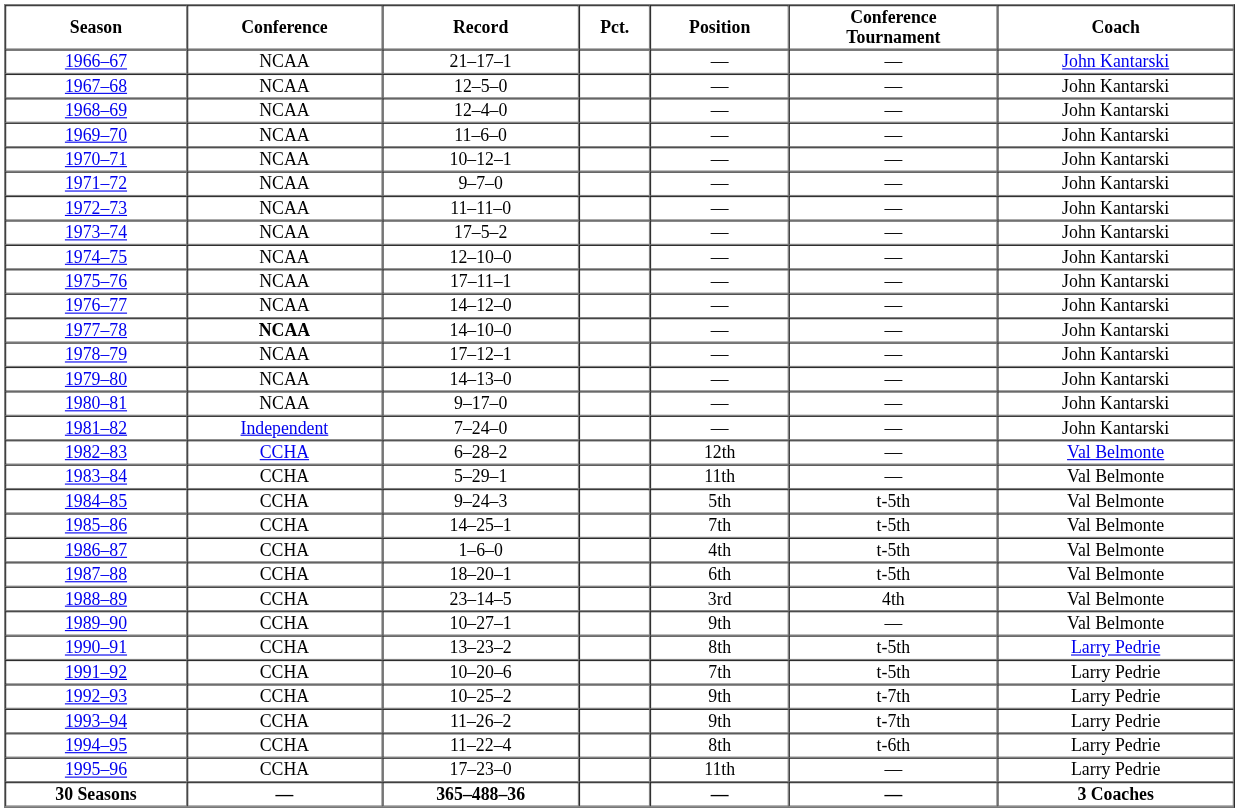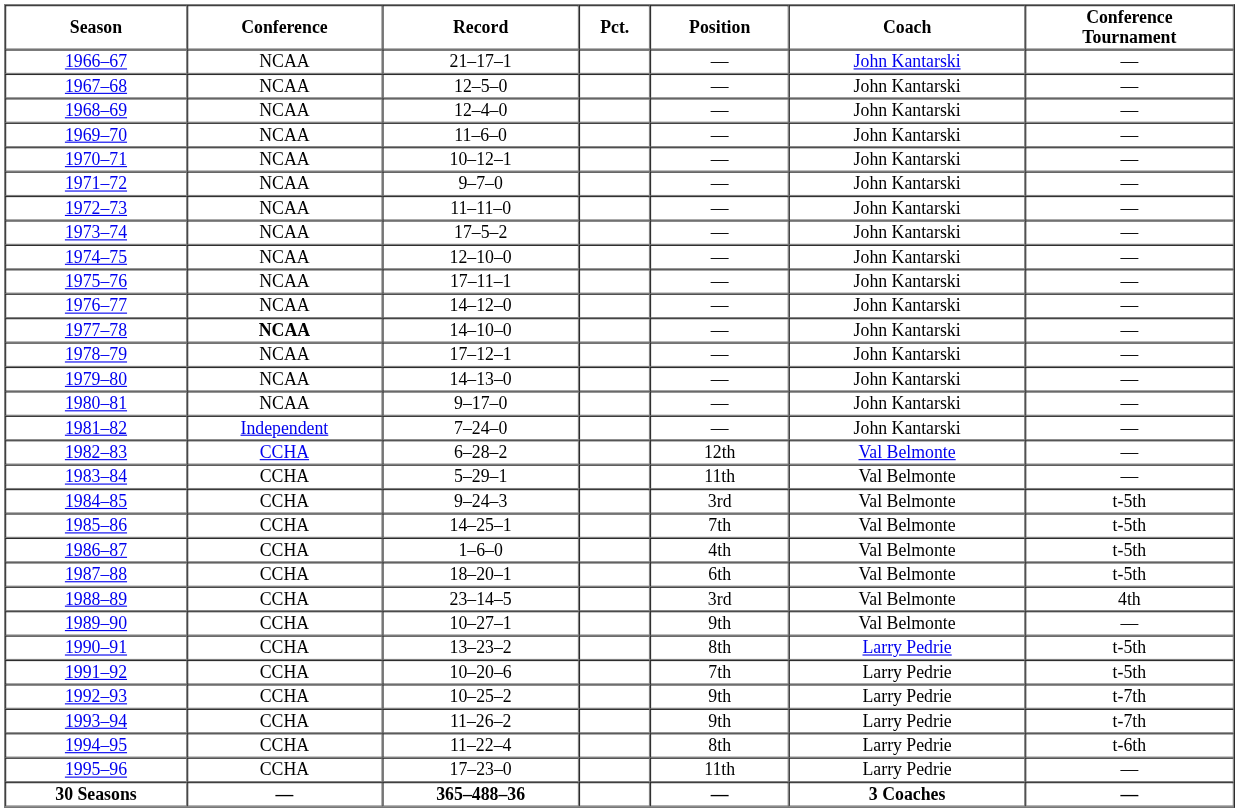columns swapped: Conference Tournament <-> Coach
1984–85 | Position: 5th -> 3rd
